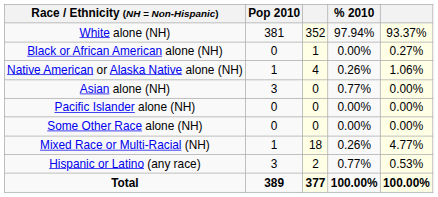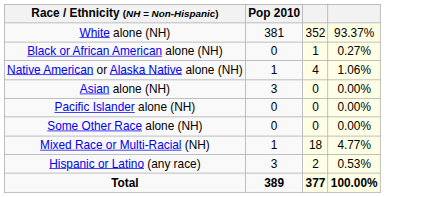- column: % 2010 | 97.94% | 0.00% | 0.26% | 0.77% | 0.00% | 0.00% | 0.26% | 0.77% | 100.00%
